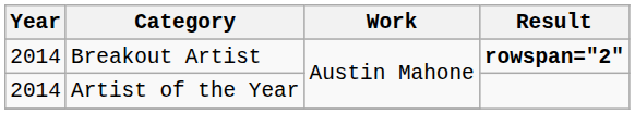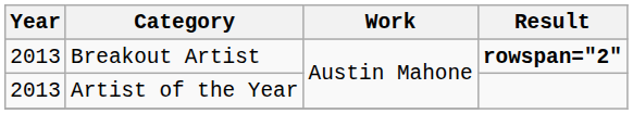Breakout Artist | Year: 2014 -> 2013
Artist of the Year | Year: 2014 -> 2013
